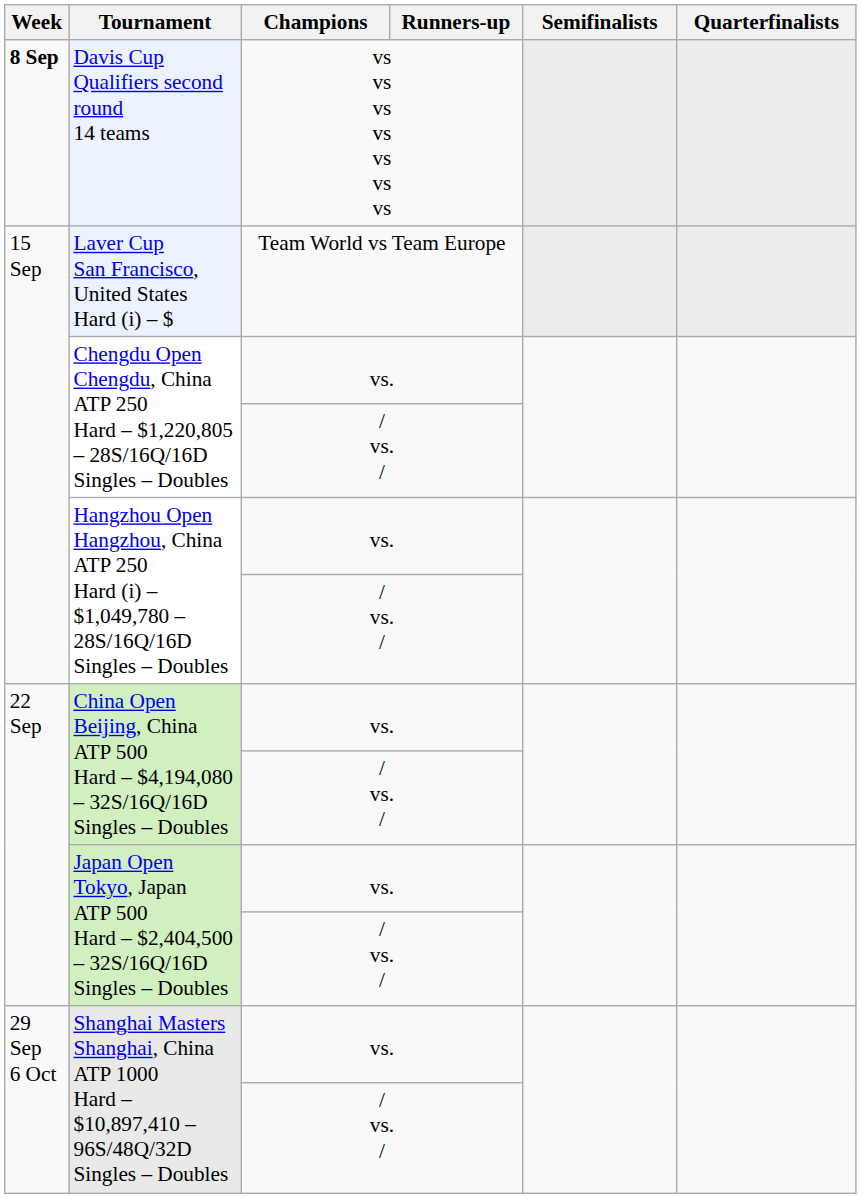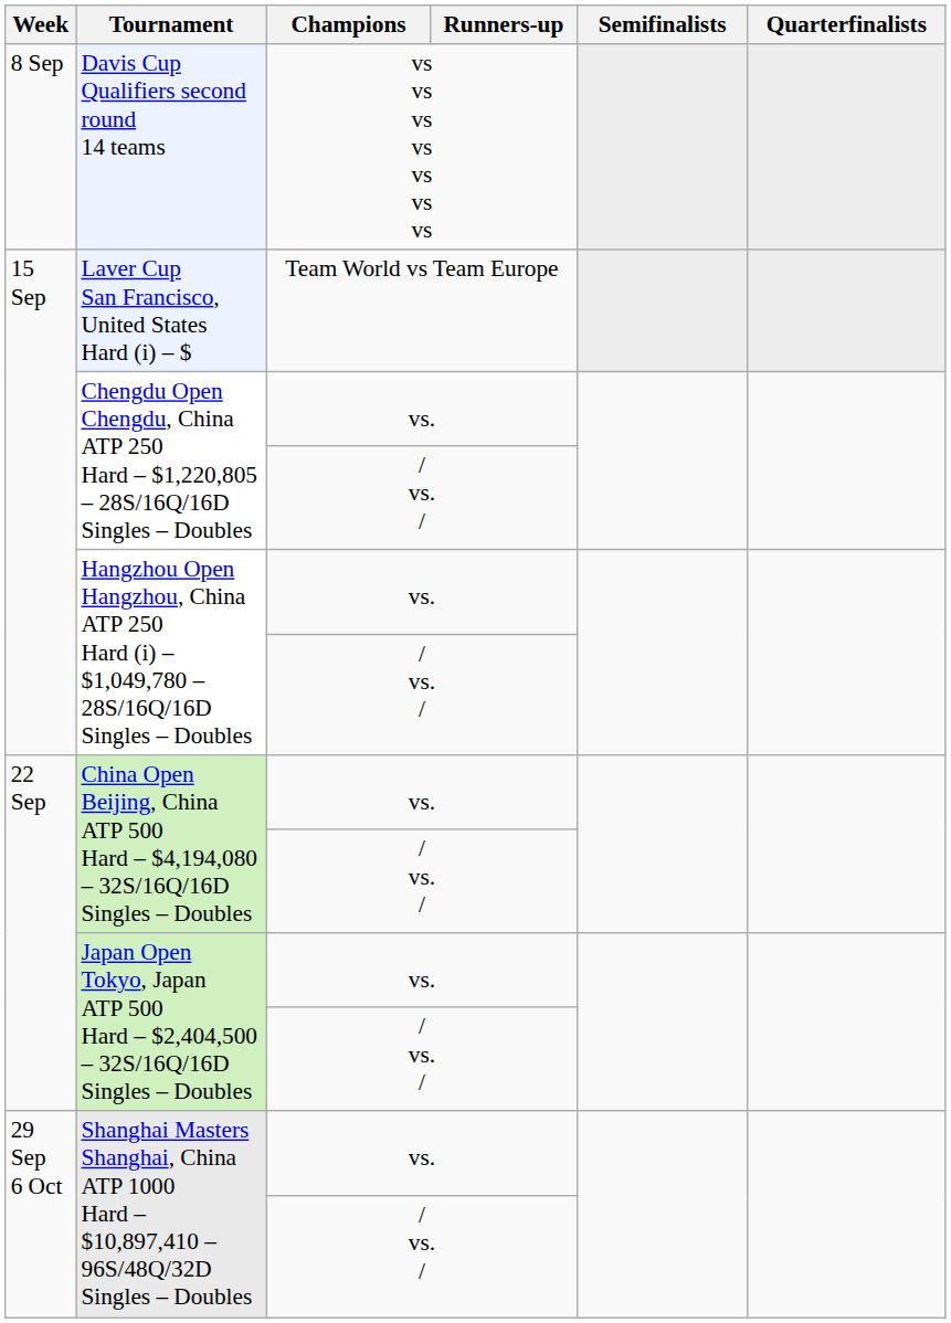Davis Cup Qualifiers second round 14 teams | Week: bold -> normal
